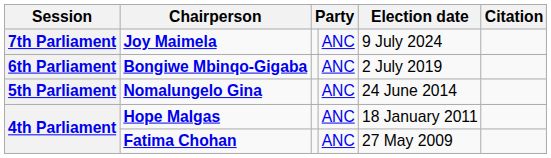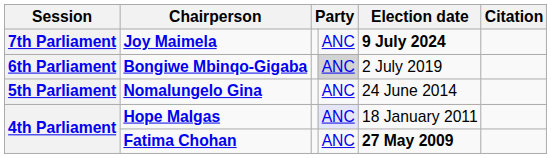Joy Maimela | Election date: normal -> bold
Bongiwe Mbinqo-Gigaba | column 4: no background -> lightgrey background
Hope Malgas | column 4: no background -> lavender background
Fatima Chohan | Election date: normal -> bold
